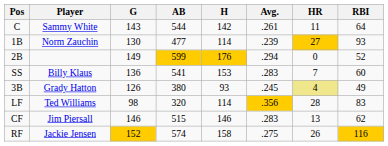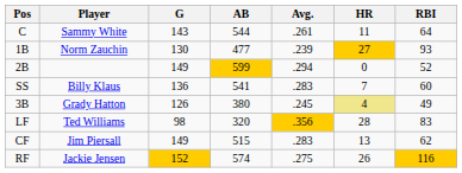- column: H | 142 | 114 | 176 | 153 | 93 | 114 | 146 | 158
CF | G: 146 -> 149
